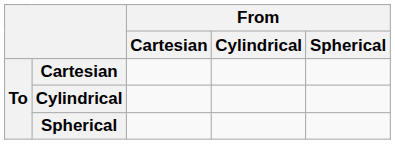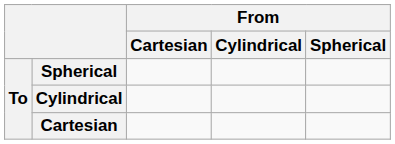row 3 | column 2: Cartesian -> Spherical
row 5 | column 2: Spherical -> Cartesian
